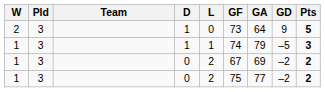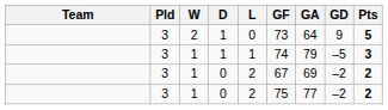columns swapped: Team <-> W
